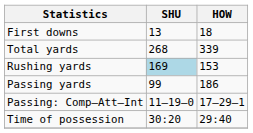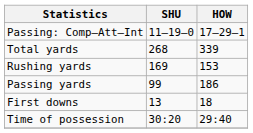rows swapped: First downs <-> Passing: Comp–Att–Int
Rushing yards | SHU: lightblue background -> no background
